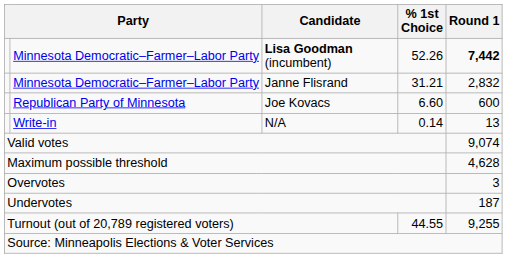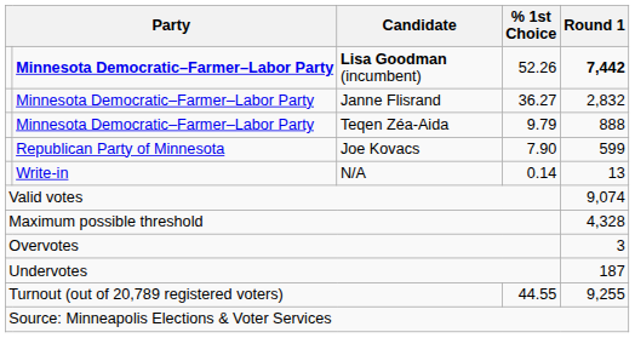Lisa Goodman (incumbent) | column 2: normal -> bold
Janne Flisrand | % 1st Choice: 31.21 -> 36.27
+ row: Minnesota Democratic–Farmer–Labor Party | Teqen Zéa-Aida | 9.79 | 888
Joe Kovacs | % 1st Choice: 6.60 -> 7.90
Joe Kovacs | Round 1: 600 -> 599
Maximum possible threshold | Round 1: 4,628 -> 4,328
